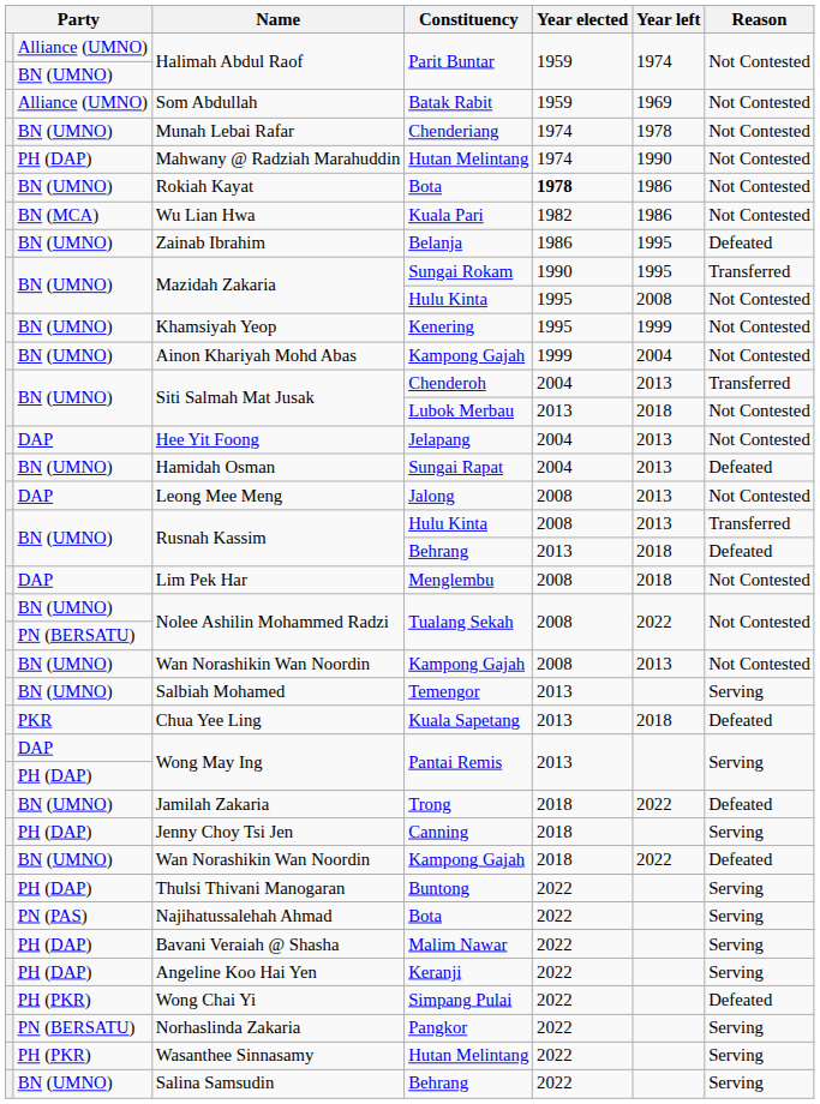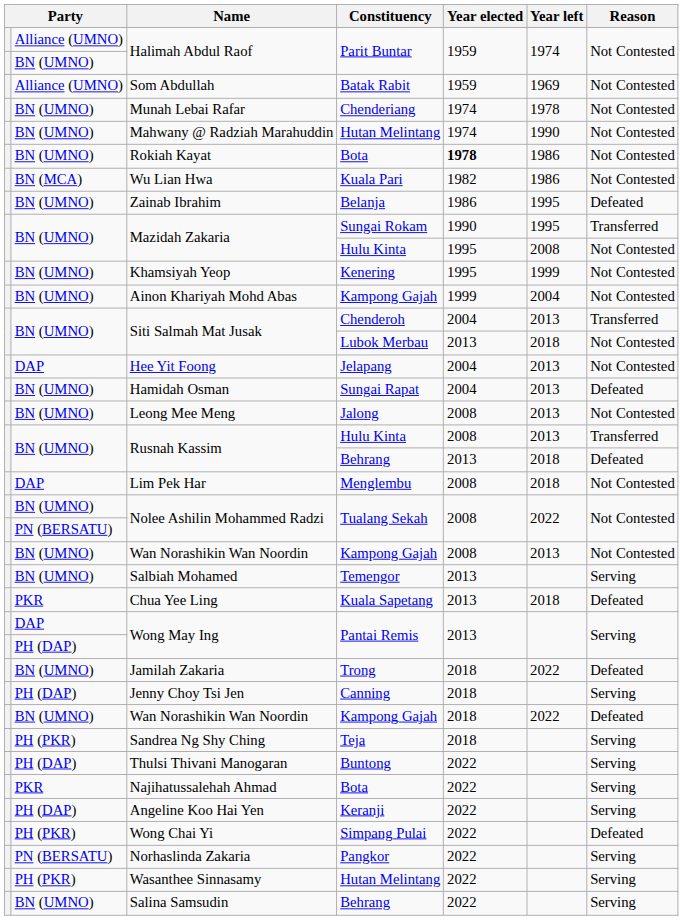Mahwany @ Radziah Marahuddin | column 2: PH (DAP) -> BN (UMNO)
Leong Mee Meng | column 2: DAP -> BN (UMNO)
+ row: PH (PKR) | Sandrea Ng Shy Ching | Teja | 2018 | Serving
Najihatussalehah Ahmad | column 2: PN (PAS) -> PKR
- row: PH (DAP) | Bavani Veraiah @ Shasha | Malim Nawar | 2022 | Serving
